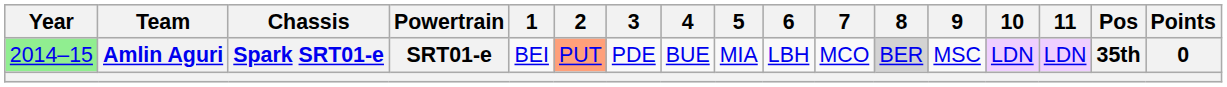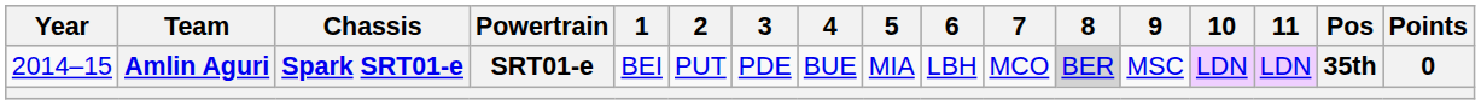Amlin Aguri | Year: lightgreen background -> no background
Amlin Aguri | 2: lightsalmon background -> no background
